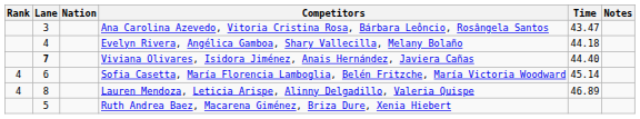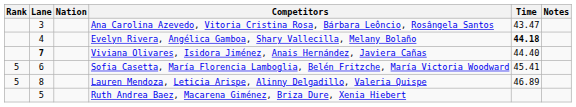row 3 | Time: normal -> bold
row 5 | Rank: 4 -> 5
row 5 | Time: 45.14 -> 45.41
row 6 | Rank: 4 -> 5
